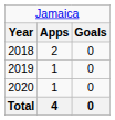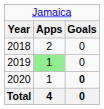2019 | column 2: no background -> lightgreen background
2020 | column 3: normal -> bold
